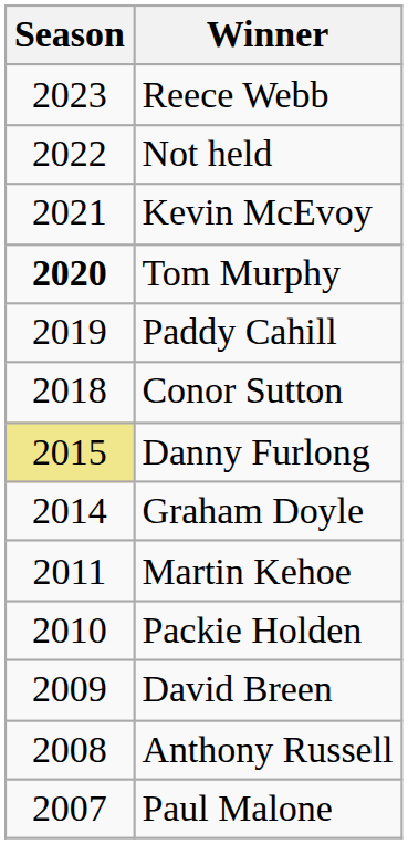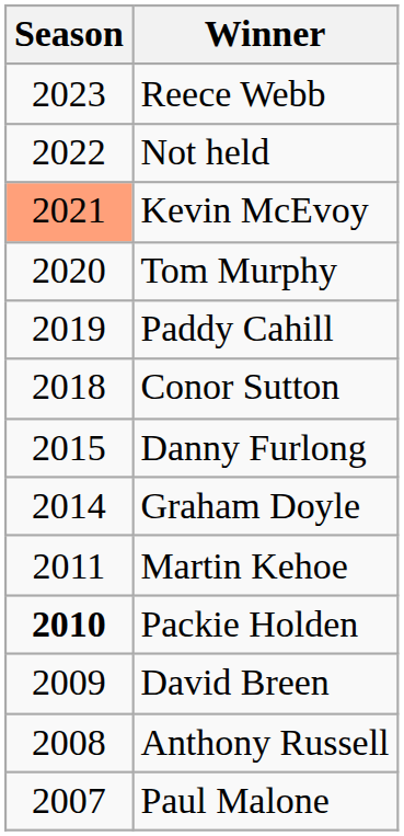Kevin McEvoy | Season: no background -> lightsalmon background
Tom Murphy | Season: bold -> normal
Danny Furlong | Season: khaki background -> no background
Packie Holden | Season: normal -> bold
